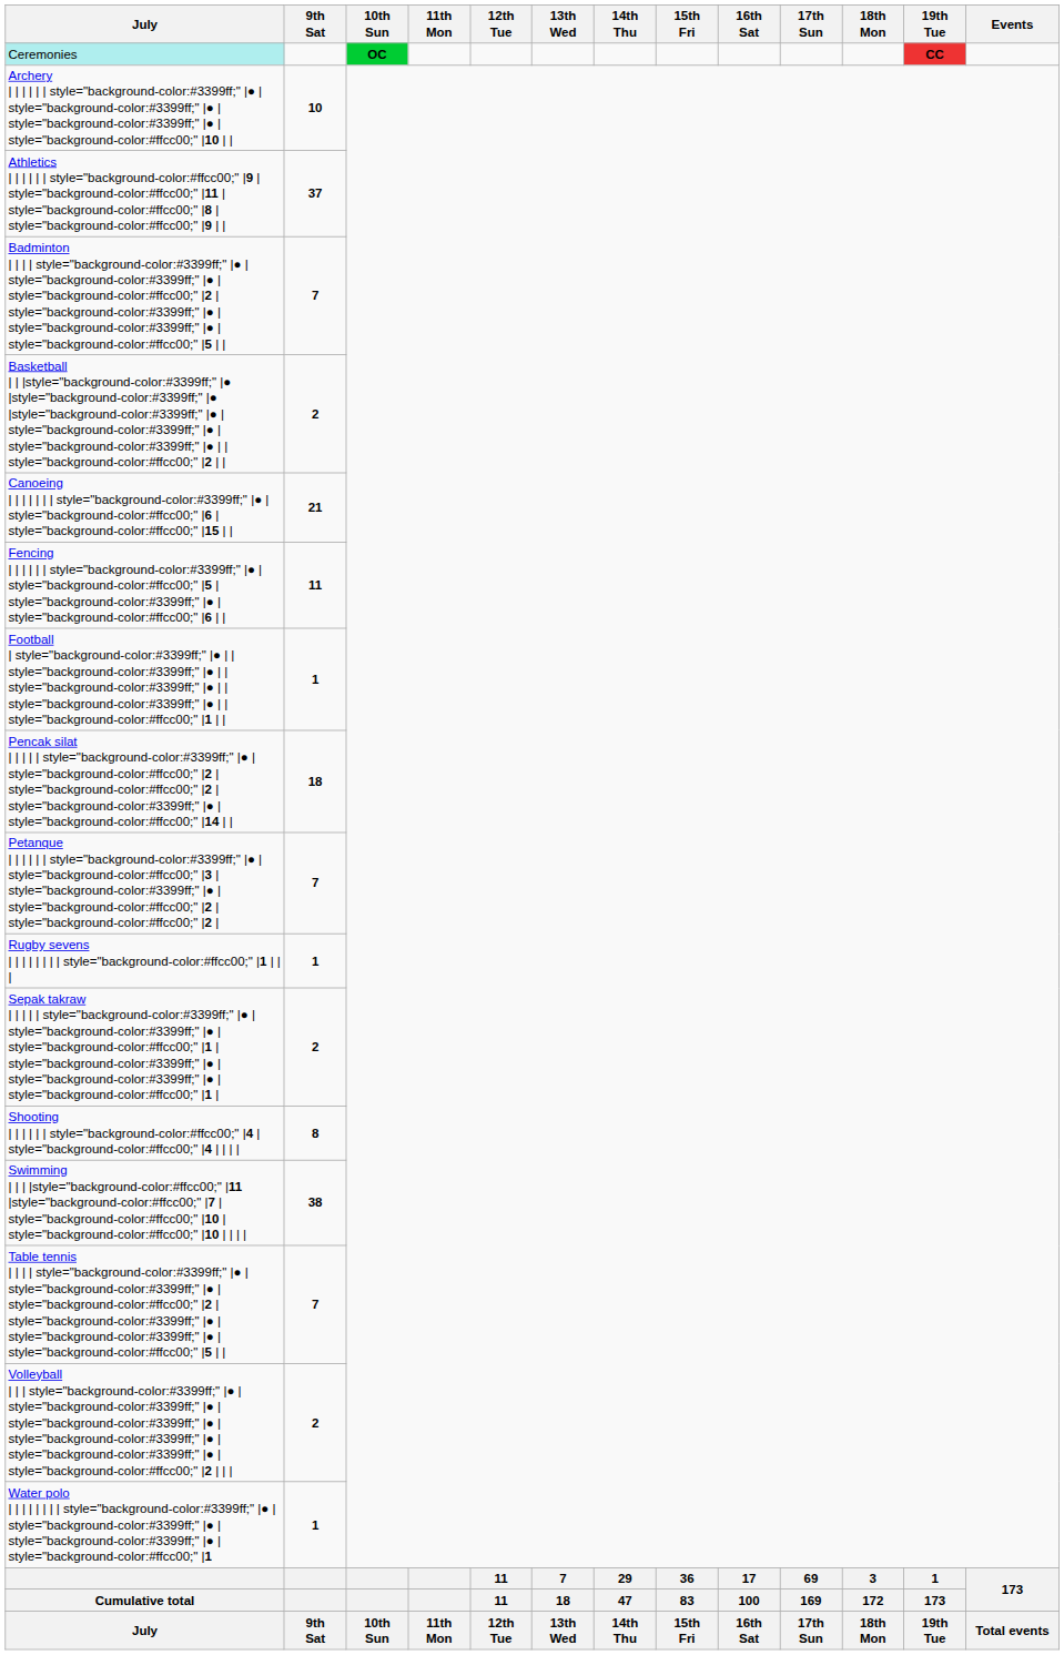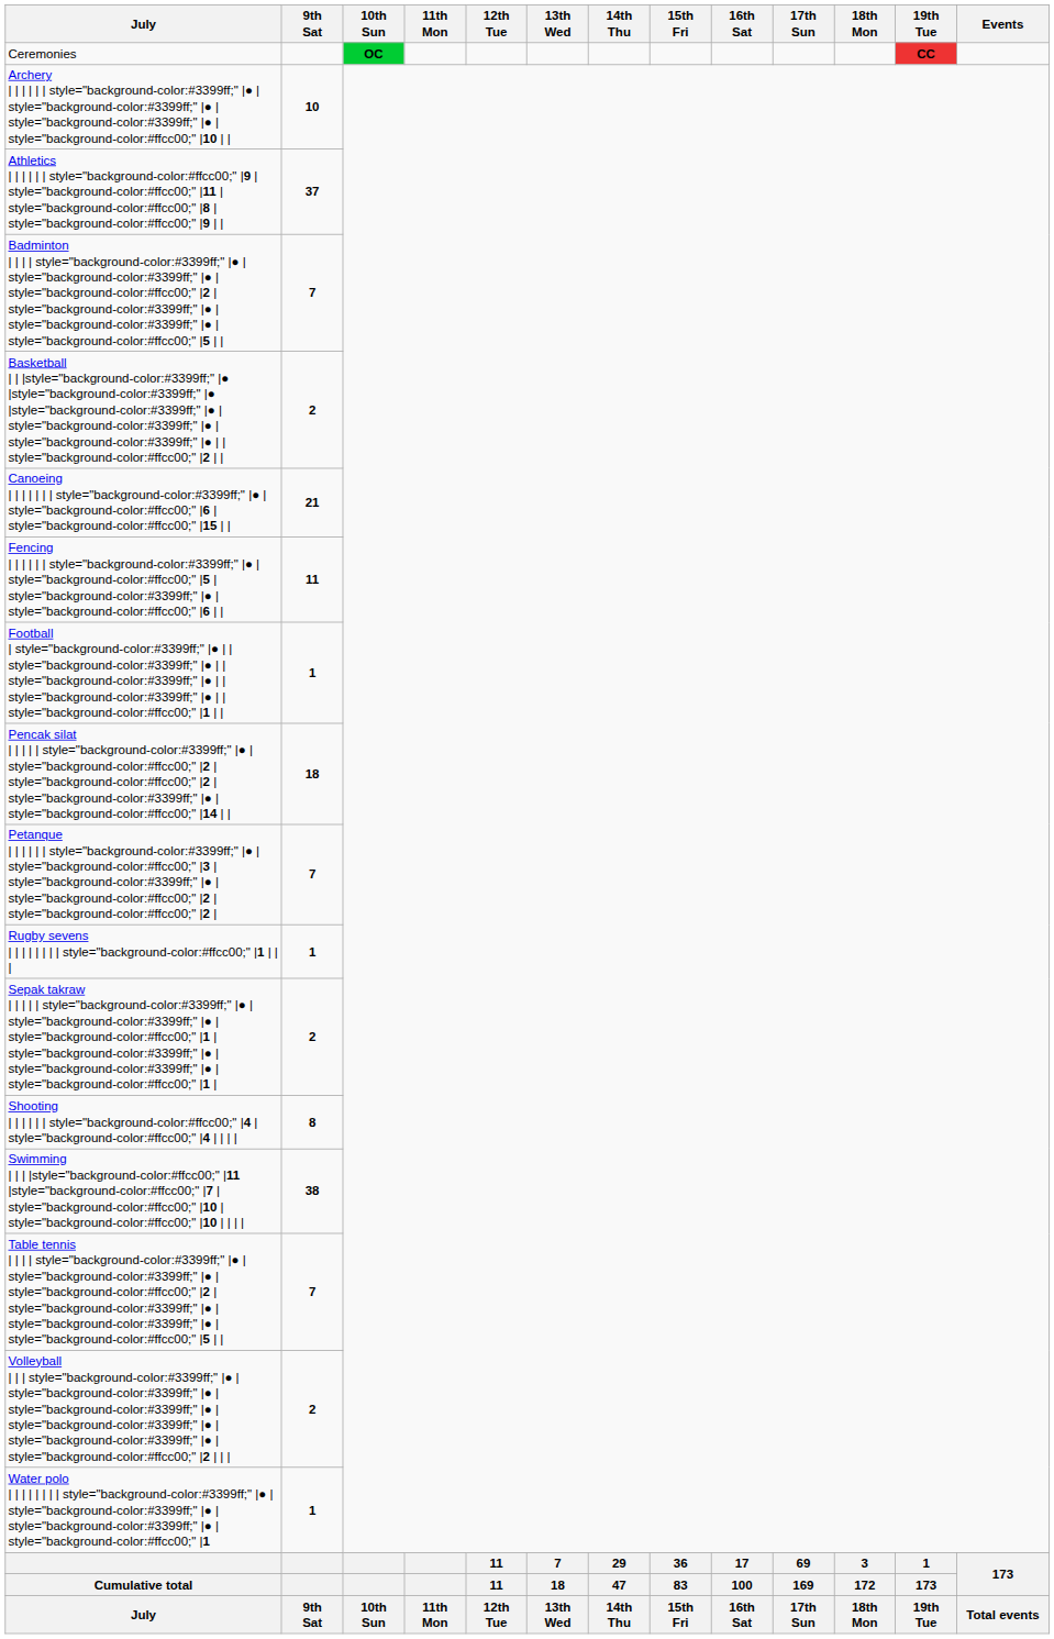Ceremonies | July: paleturquoise background -> no background
